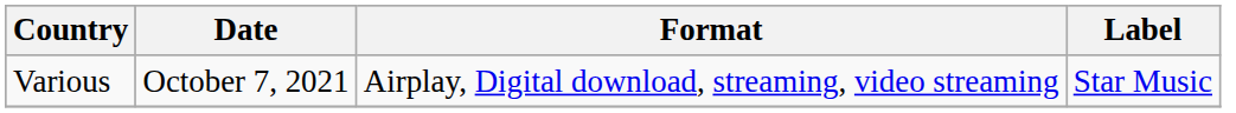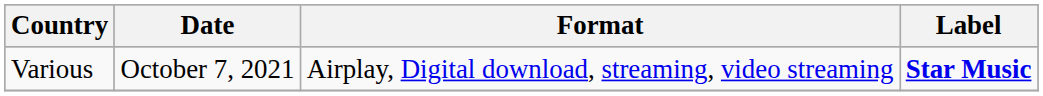Various | Label: normal -> bold
